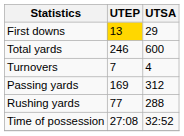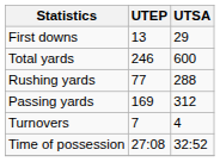First downs | UTEP: gold background -> no background
rows swapped: Rushing yards <-> Turnovers
